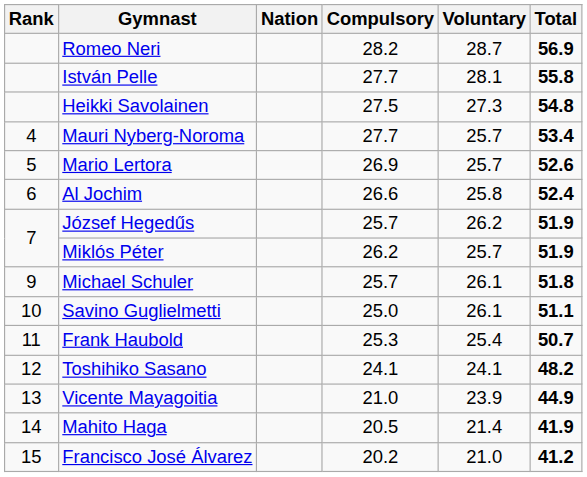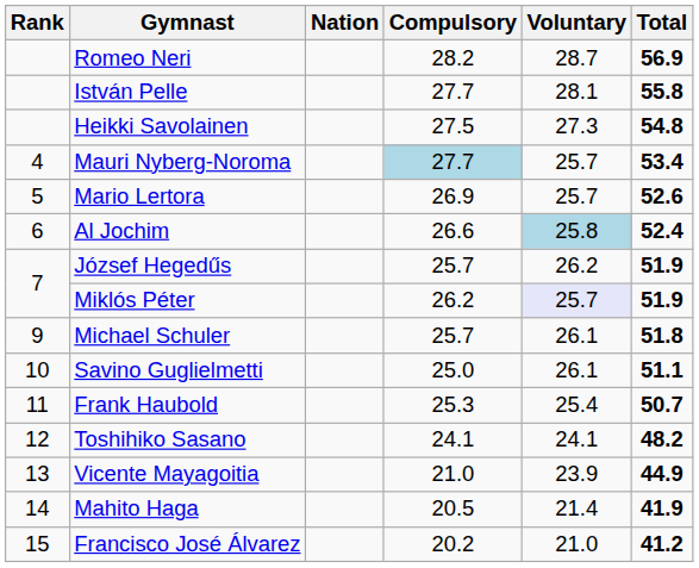Mauri Nyberg-Noroma | Compulsory: no background -> lightblue background
Al Jochim | Voluntary: no background -> lightblue background
Miklós Péter | Voluntary: no background -> lavender background
